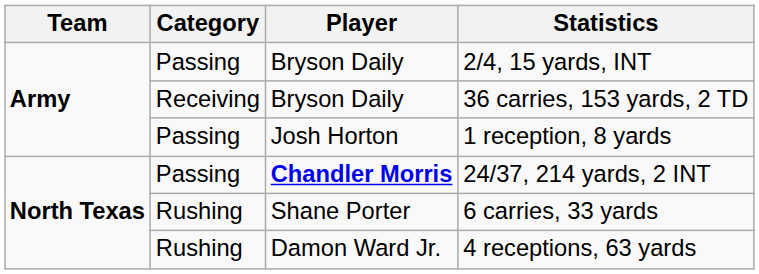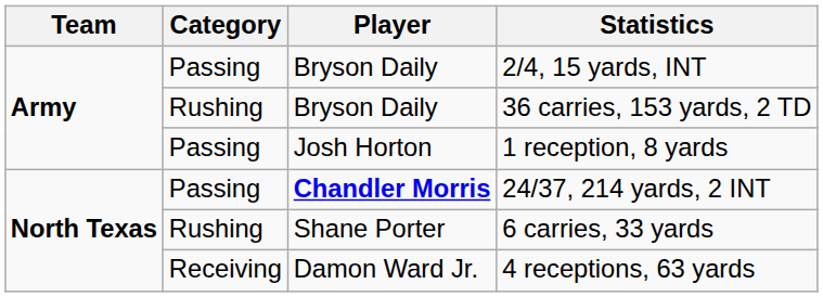36 carries, 153 yards, 2 TD | Category: Receiving -> Rushing
4 receptions, 63 yards | Category: Rushing -> Receiving
